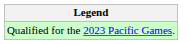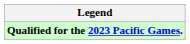row 2 | column 1: normal -> bold
